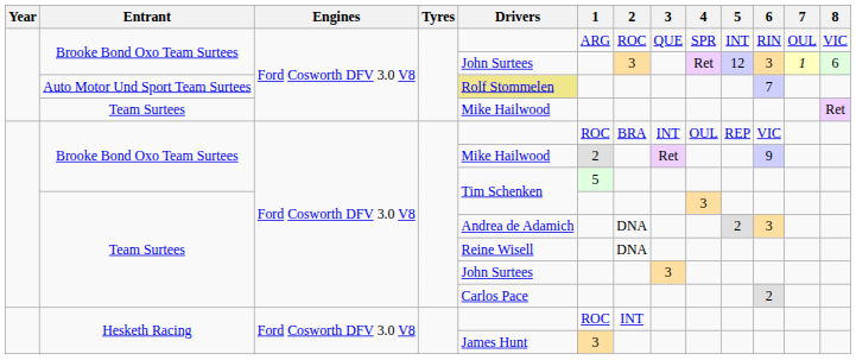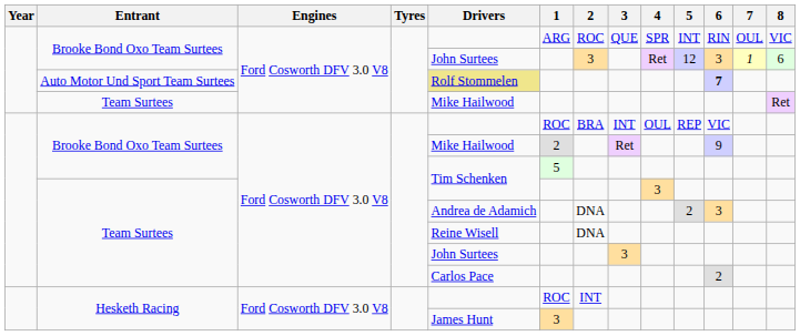Auto Motor Und Sport Team Surtees | 6: normal -> bold
